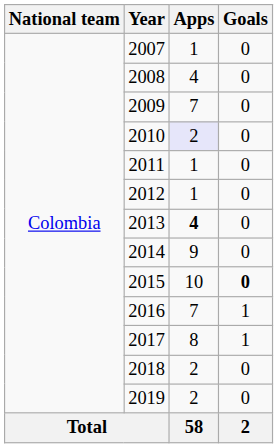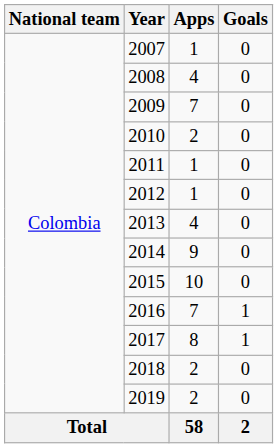2010 | Apps: lavender background -> no background
2013 | Apps: bold -> normal
2015 | Goals: bold -> normal
